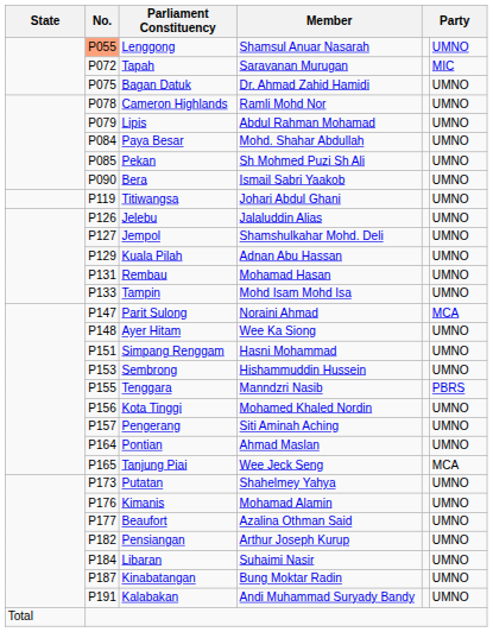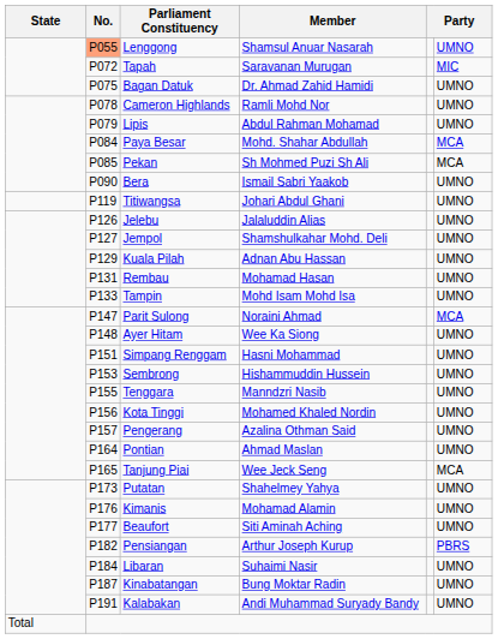Paya Besar | column 6: UMNO -> MCA
Pekan | column 6: UMNO -> MCA
Tenggara | column 6: PBRS -> UMNO
Pengerang | Member: Siti Aminah Aching -> Azalina Othman Said
Beaufort | Member: Azalina Othman Said -> Siti Aminah Aching
Pensiangan | column 6: UMNO -> PBRS
